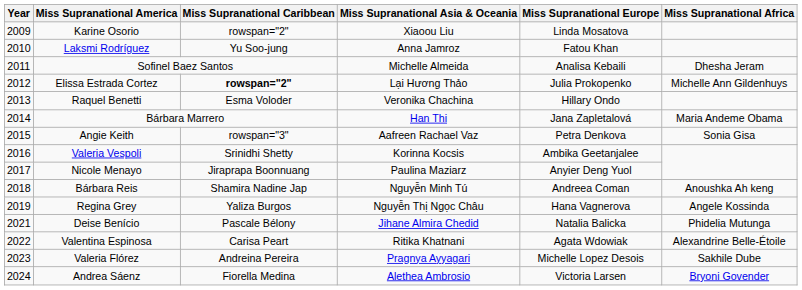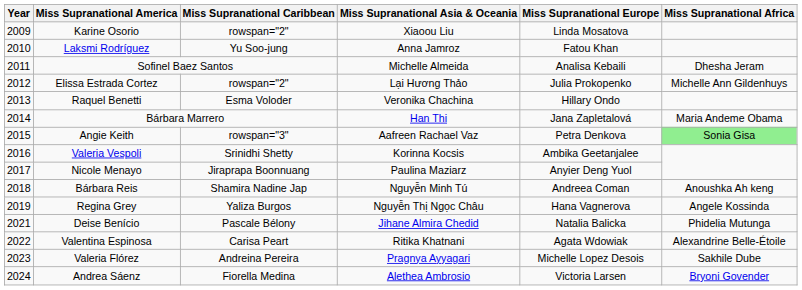Elissa Estrada Cortez | Miss Supranational Caribbean: bold -> normal
Angie Keith | Miss Supranational Africa: no background -> lightgreen background
